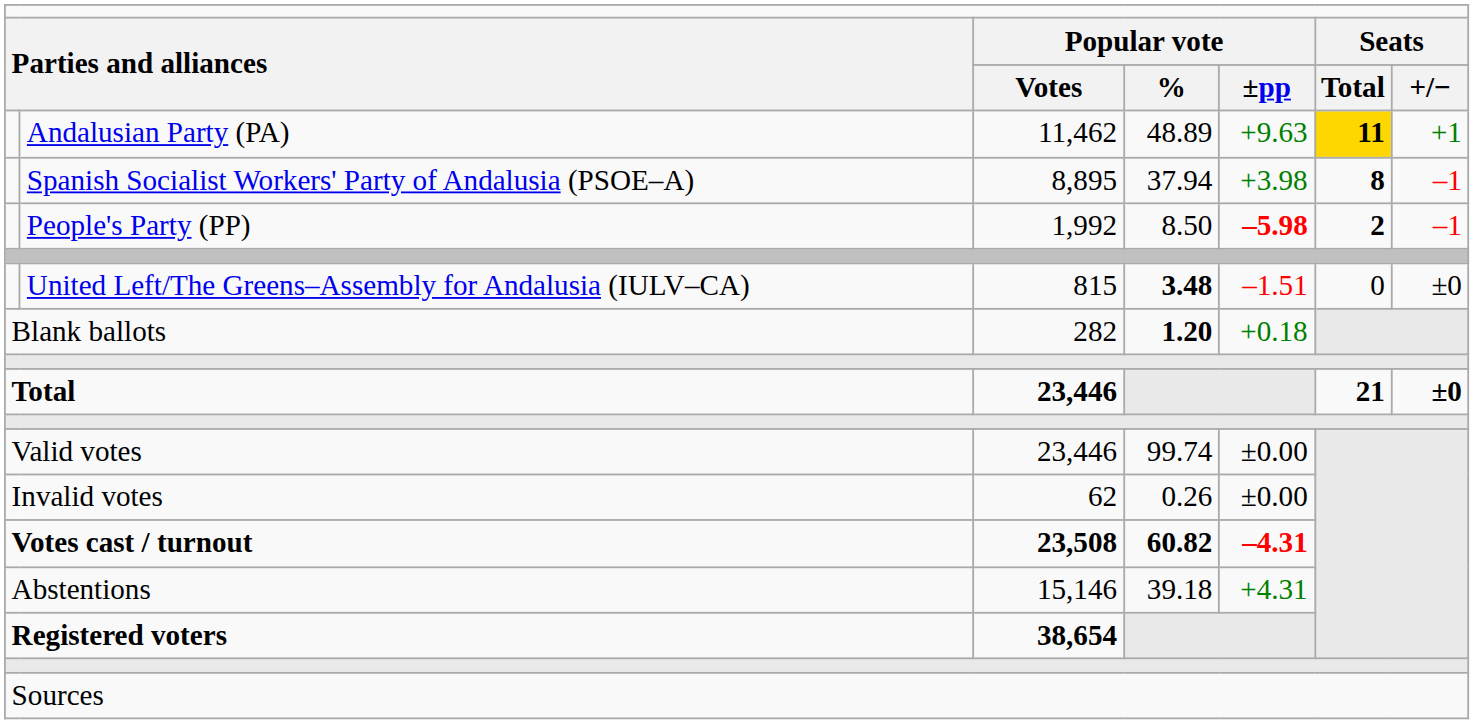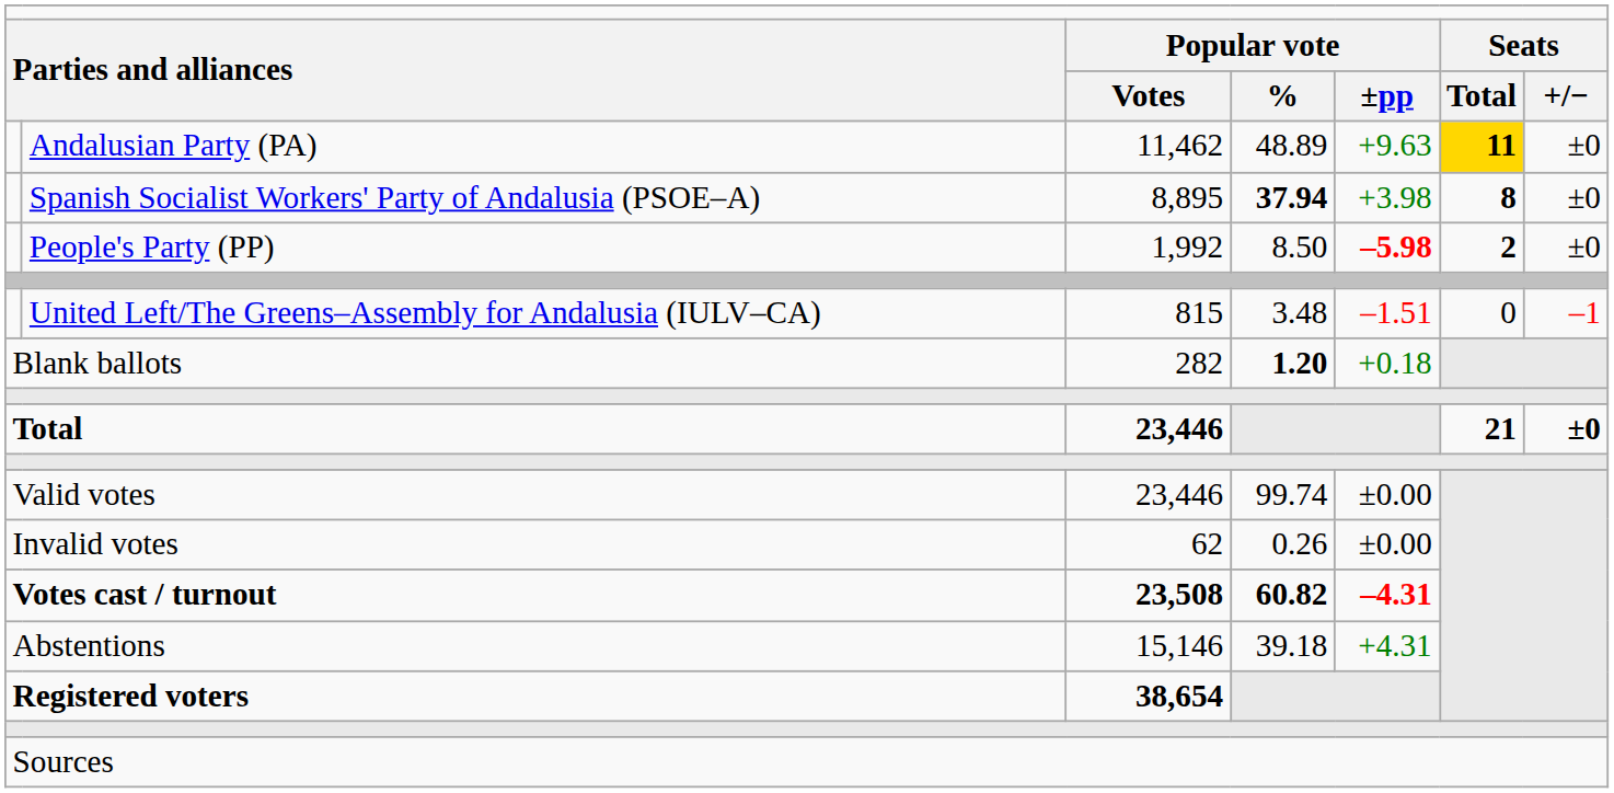Andalusian Party (PA) | column 7: +1 -> ±0
Spanish Socialist Workers' Party of Andalusia (PSOE–A) | column 4: normal -> bold
Spanish Socialist Workers' Party of Andalusia (PSOE–A) | column 7: –1 -> ±0
People's Party (PP) | column 7: –1 -> ±0
United Left/The Greens–Assembly for Andalusia (IULV–CA) | column 4: bold -> normal
United Left/The Greens–Assembly for Andalusia (IULV–CA) | column 7: ±0 -> –1
